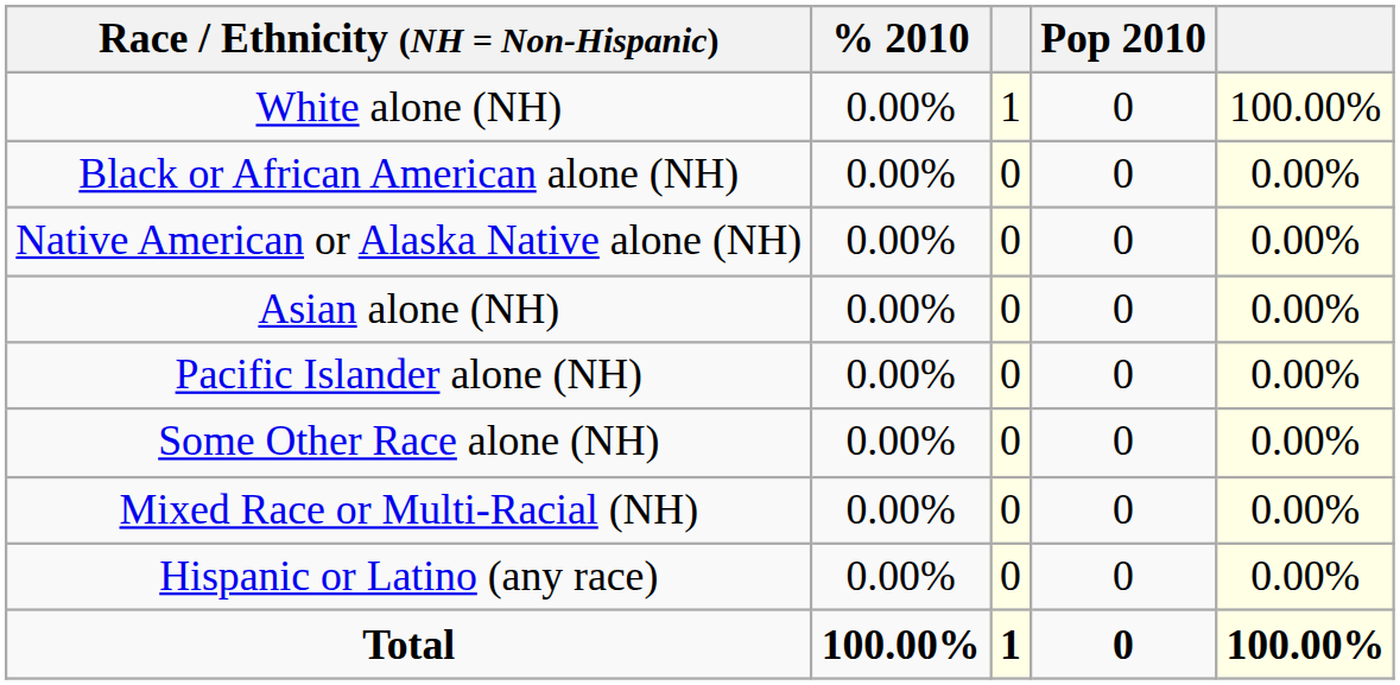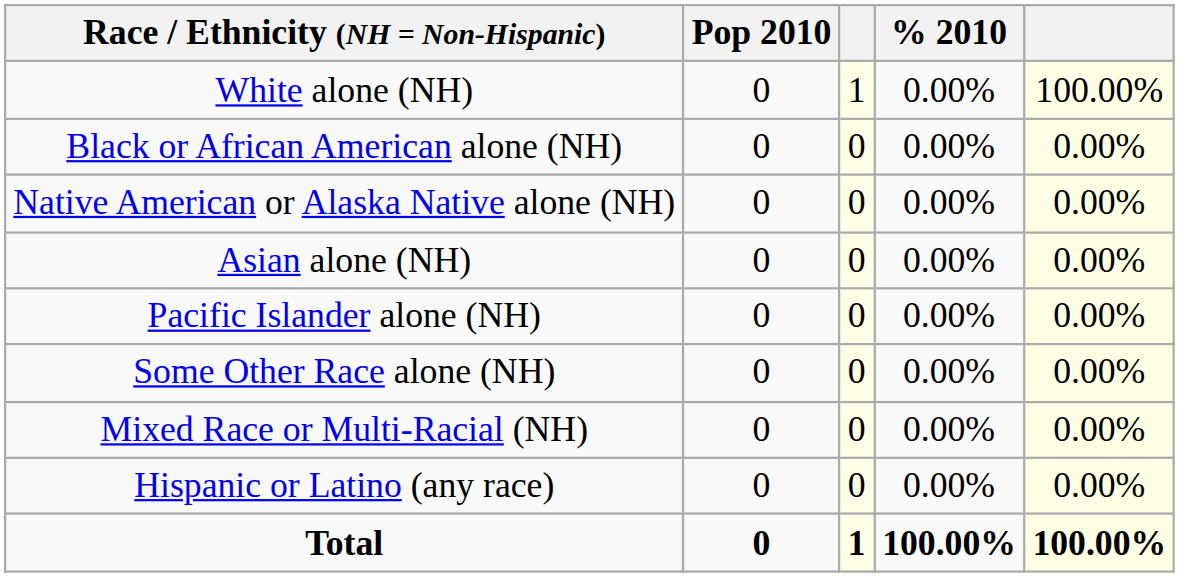columns swapped: Pop 2010 <-> % 2010
